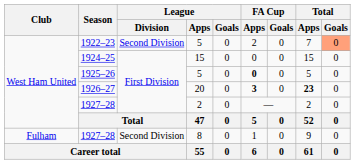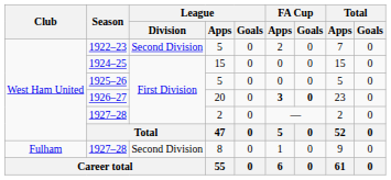1922–23 | Total / Goals: lightsalmon background -> no background
1925–26 | FA Cup / Apps: bold -> normal
1926–27 | FA Cup / Goals: normal -> bold
1926–27 | Total / Apps: bold -> normal
